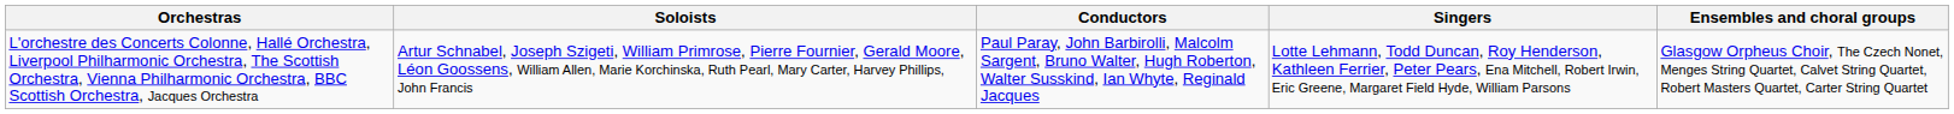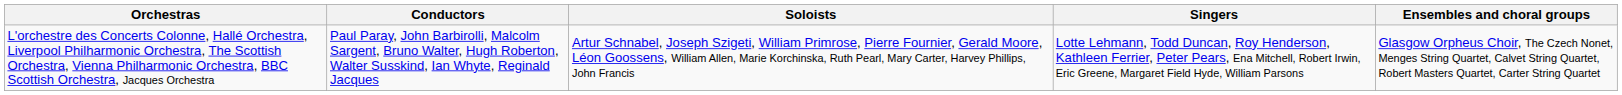columns swapped: Conductors <-> Soloists
